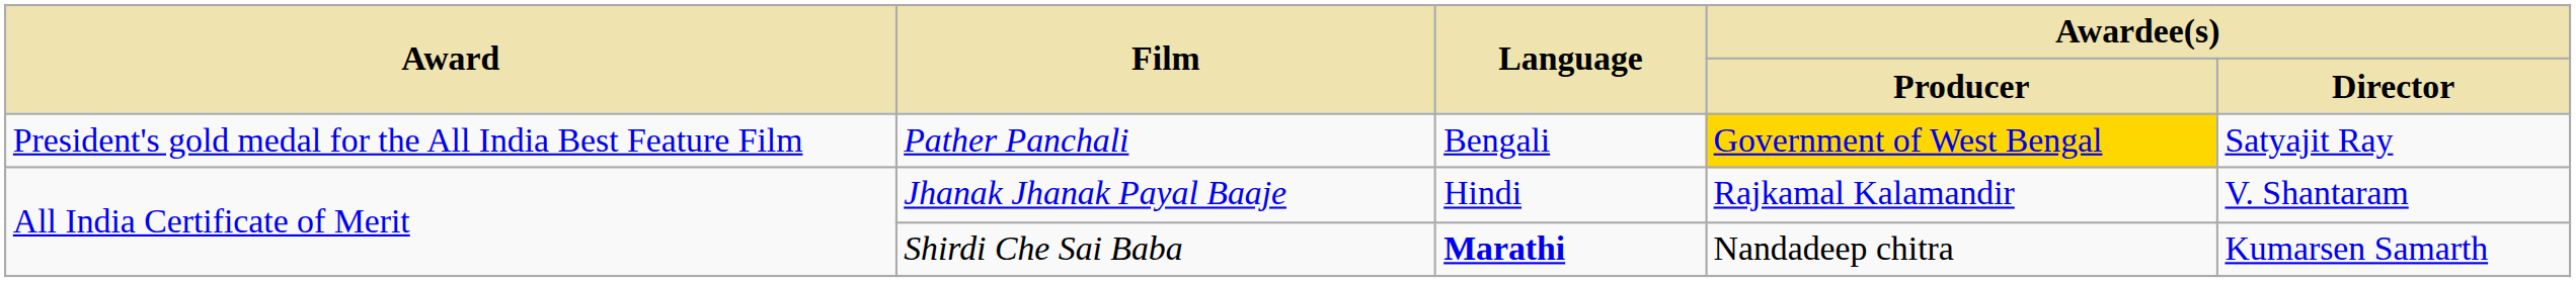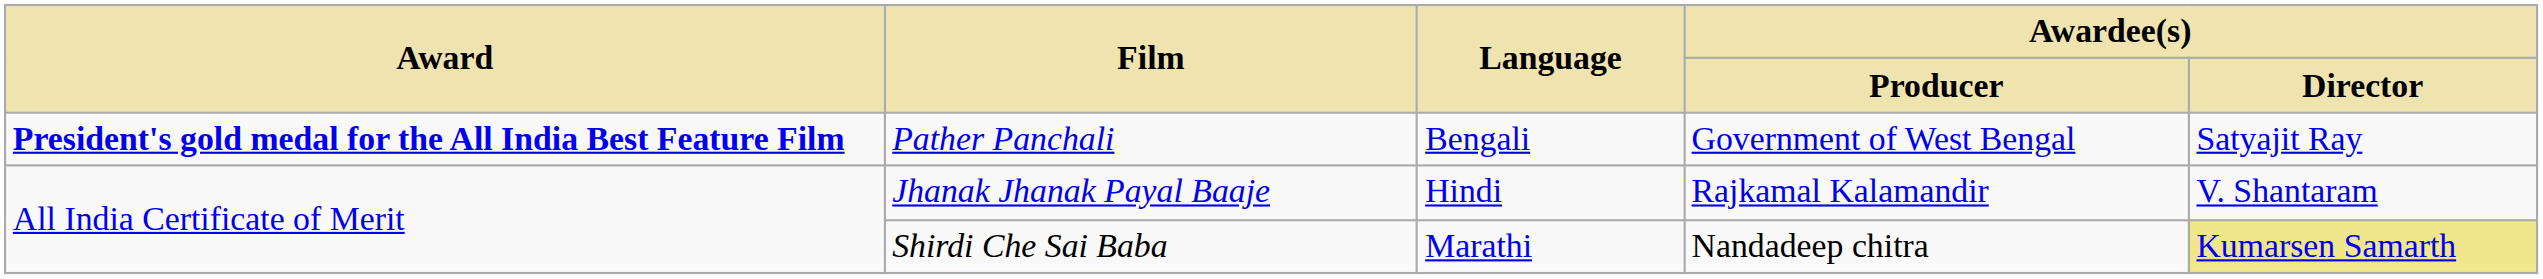row 3 | Award: normal -> bold
row 3 | Awardee(s) / Producer: gold background -> no background
row 5 | Language: bold -> normal
row 5 | Awardee(s) / Director: no background -> khaki background
